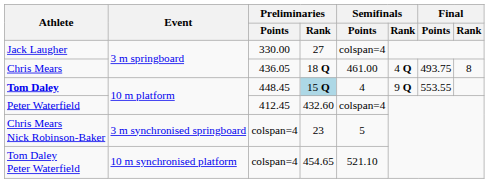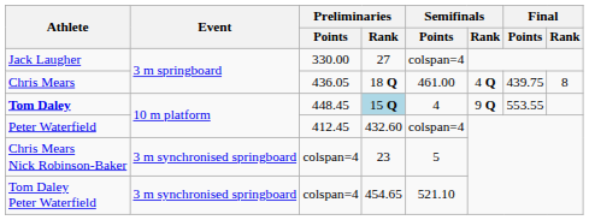Chris Mears | Final / Points: 493.75 -> 439.75
Tom Daley Peter Waterfield | Event: 10 m synchronised platform -> 3 m synchronised springboard
